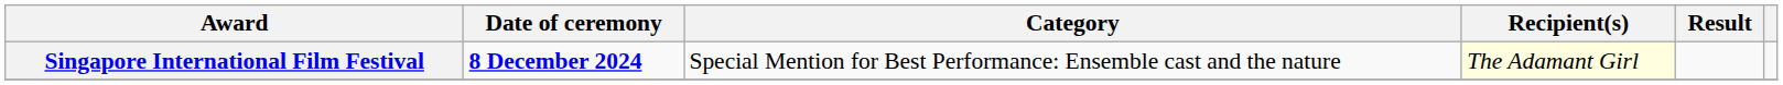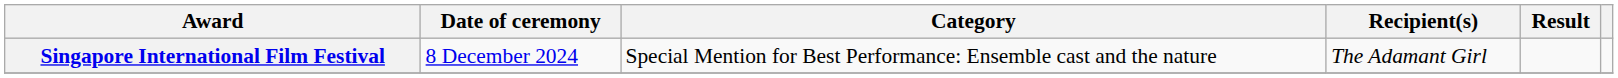Singapore International Film Festival | Date of ceremony: bold -> normal
Singapore International Film Festival | Recipient(s): lightyellow background -> no background
